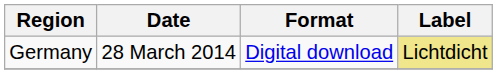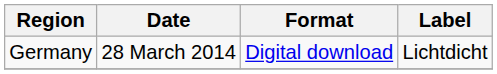Germany | Label: khaki background -> no background
